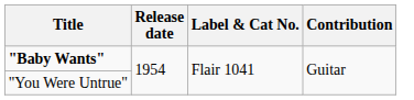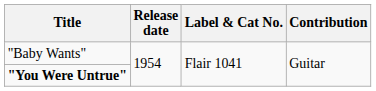"Baby Wants" | Title: bold -> normal
"You Were Untrue" | Title: normal -> bold
